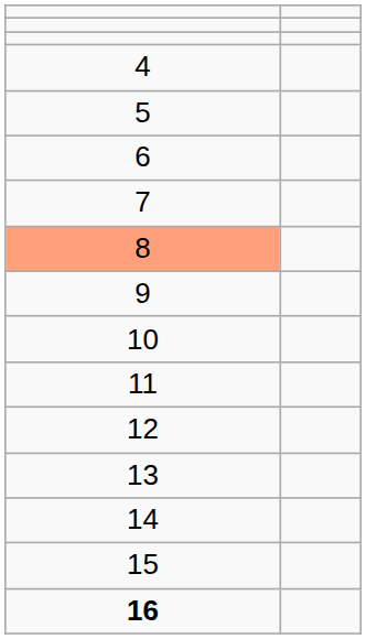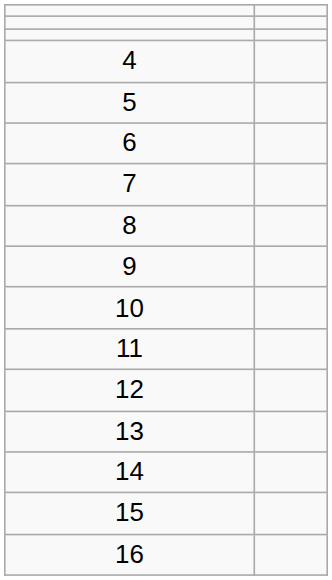row 8 | column 1: lightsalmon background -> no background
row 16 | column 1: bold -> normal
